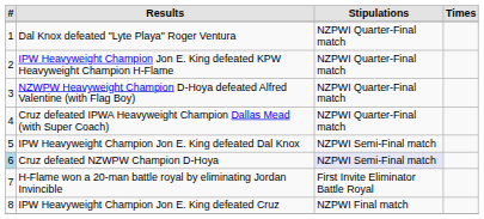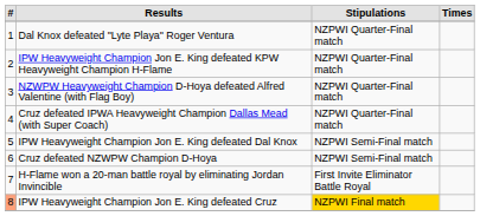Cruz defeated NZWPW Champion D-Hoya | #: lightblue background -> no background
Cruz defeated NZWPW Champion D-Hoya | Stipulations: lavender background -> no background
IPW Heavyweight Champion Jon E. King defeated Cruz | #: no background -> lightsalmon background
IPW Heavyweight Champion Jon E. King defeated Cruz | Stipulations: no background -> gold background
